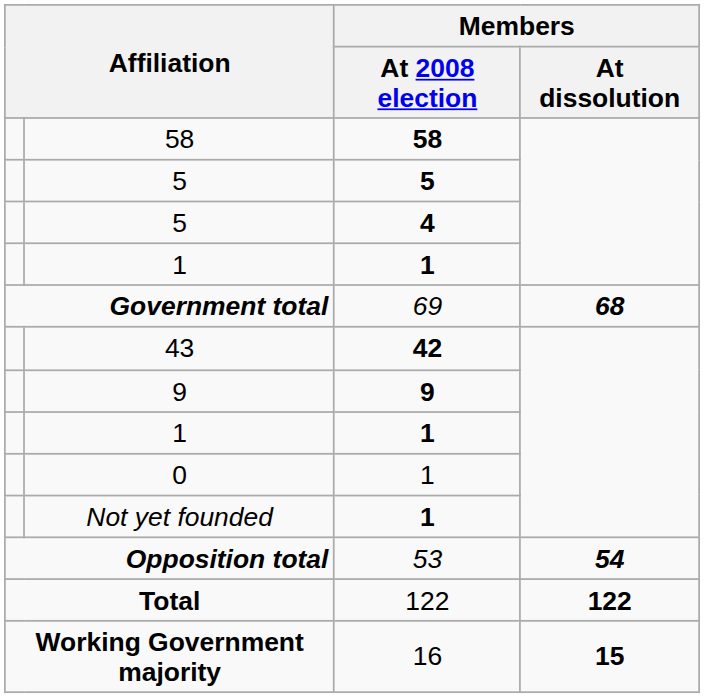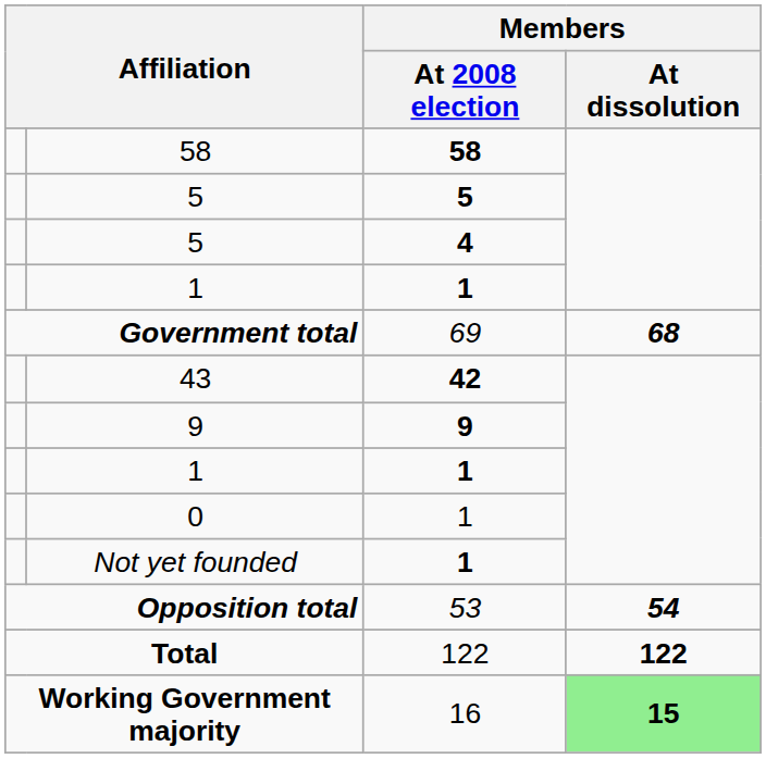Working Government majority | Members / At dissolution: no background -> lightgreen background
